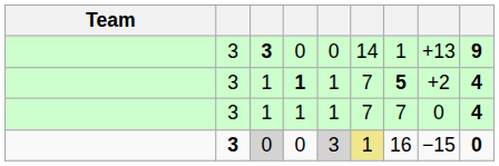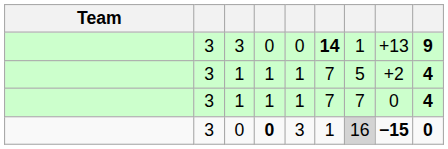row 2 | column 3: bold -> normal
row 2 | column 6: normal -> bold
row 3 | column 4: bold -> normal
row 3 | column 7: bold -> normal
row 5 | column 2: bold -> normal
row 5 | column 3: lightgrey background -> no background
row 5 | column 4: normal -> bold
row 5 | column 5: lightgrey background -> no background
row 5 | column 6: khaki background -> no background
row 5 | column 7: no background -> lightgrey background
row 5 | column 8: normal -> bold
